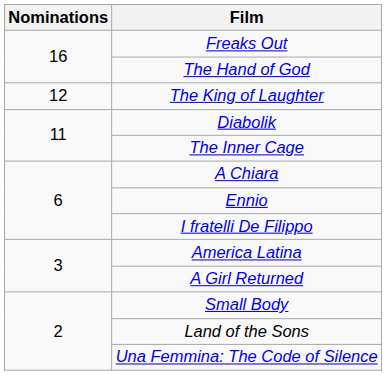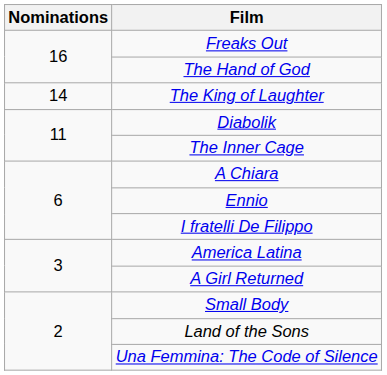The King of Laughter | Nominations: 12 -> 14
